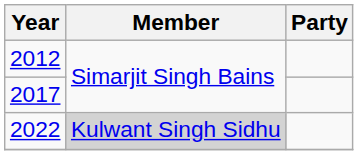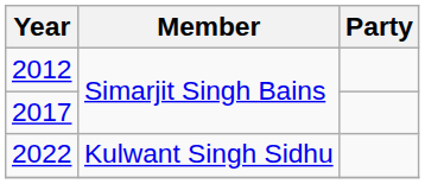2022 | Member: lightgrey background -> no background
